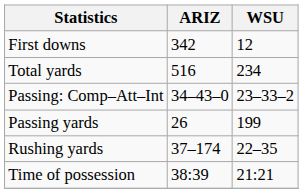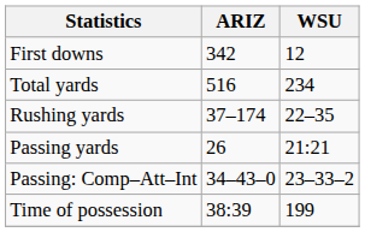rows swapped: Rushing yards <-> Passing: Comp–Att–Int
Passing yards | WSU: 199 -> 21:21
Time of possession | WSU: 21:21 -> 199
